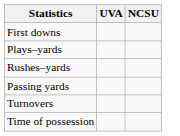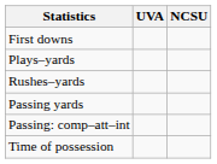+ row: Passing: comp–att–int
- row: Turnovers
